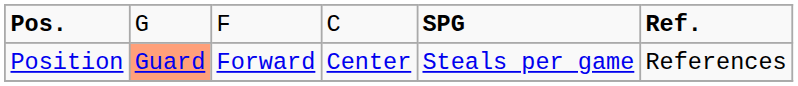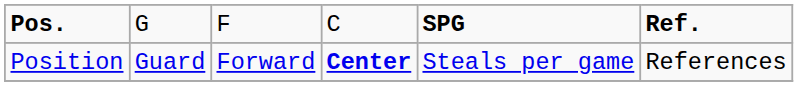Position | column 2: lightsalmon background -> no background
Position | column 4: normal -> bold
